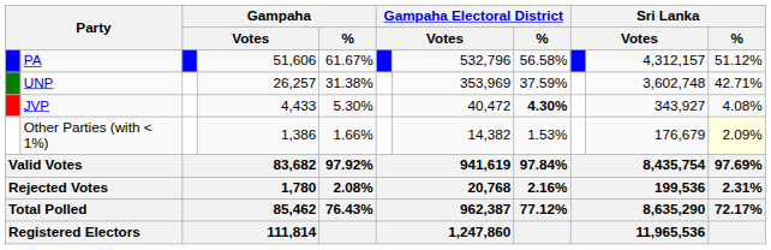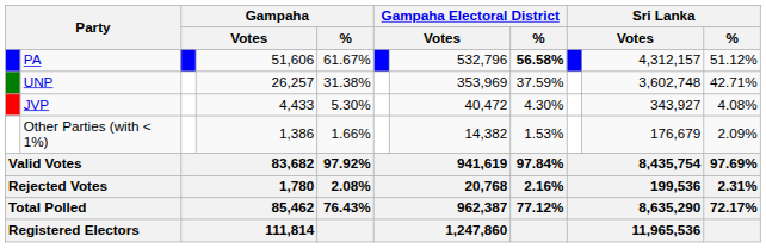PA | Gampaha Electoral District / %: normal -> bold
JVP | Gampaha Electoral District / %: bold -> normal
Other Parties (with < 1%) | Sri Lanka / %: lightyellow background -> no background
